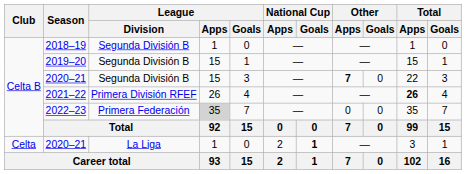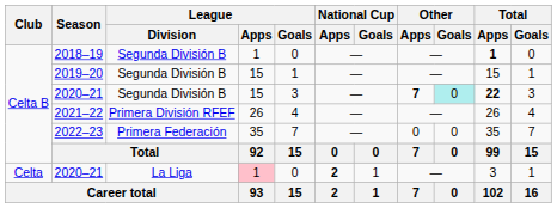2018–19 | Total / Apps: normal -> bold
2020–21 / Segunda División B | Other / Goals: no background -> paleturquoise background
2020–21 / Segunda División B | Total / Apps: normal -> bold
2021–22 | Total / Apps: bold -> normal
2022–23 | League / Apps: lightgrey background -> no background
2020–21 / La Liga | League / Apps: no background -> pink background
2020–21 / La Liga | National Cup / Apps: normal -> bold
2020–21 / La Liga | National Cup / Goals: bold -> normal
